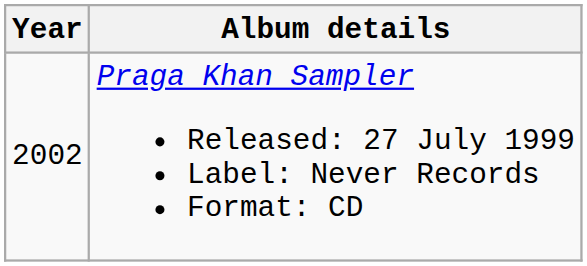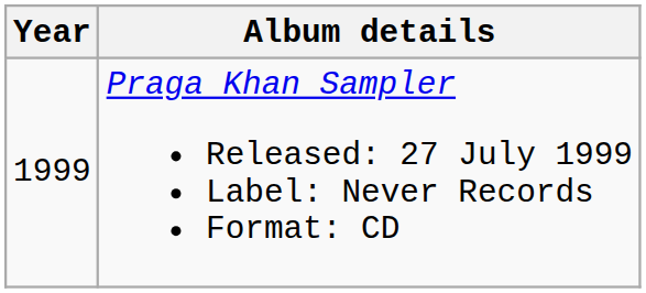row 2 | Year: 2002 -> 1999
